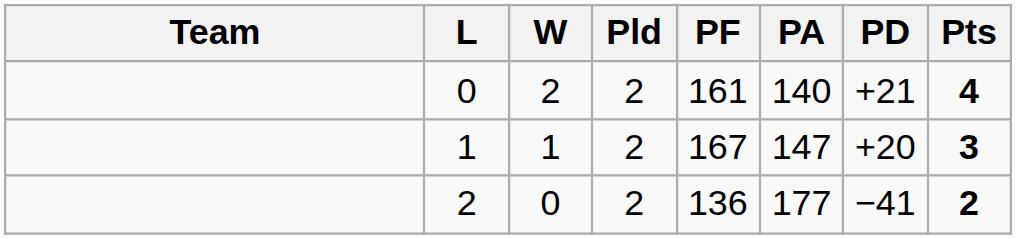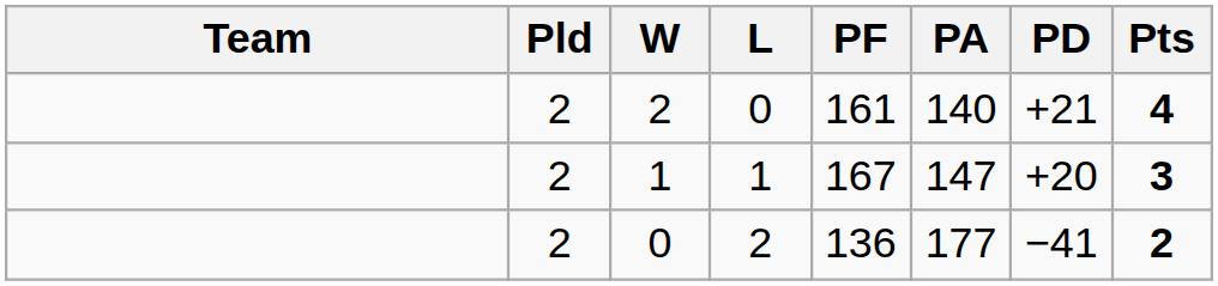columns swapped: Pld <-> L
